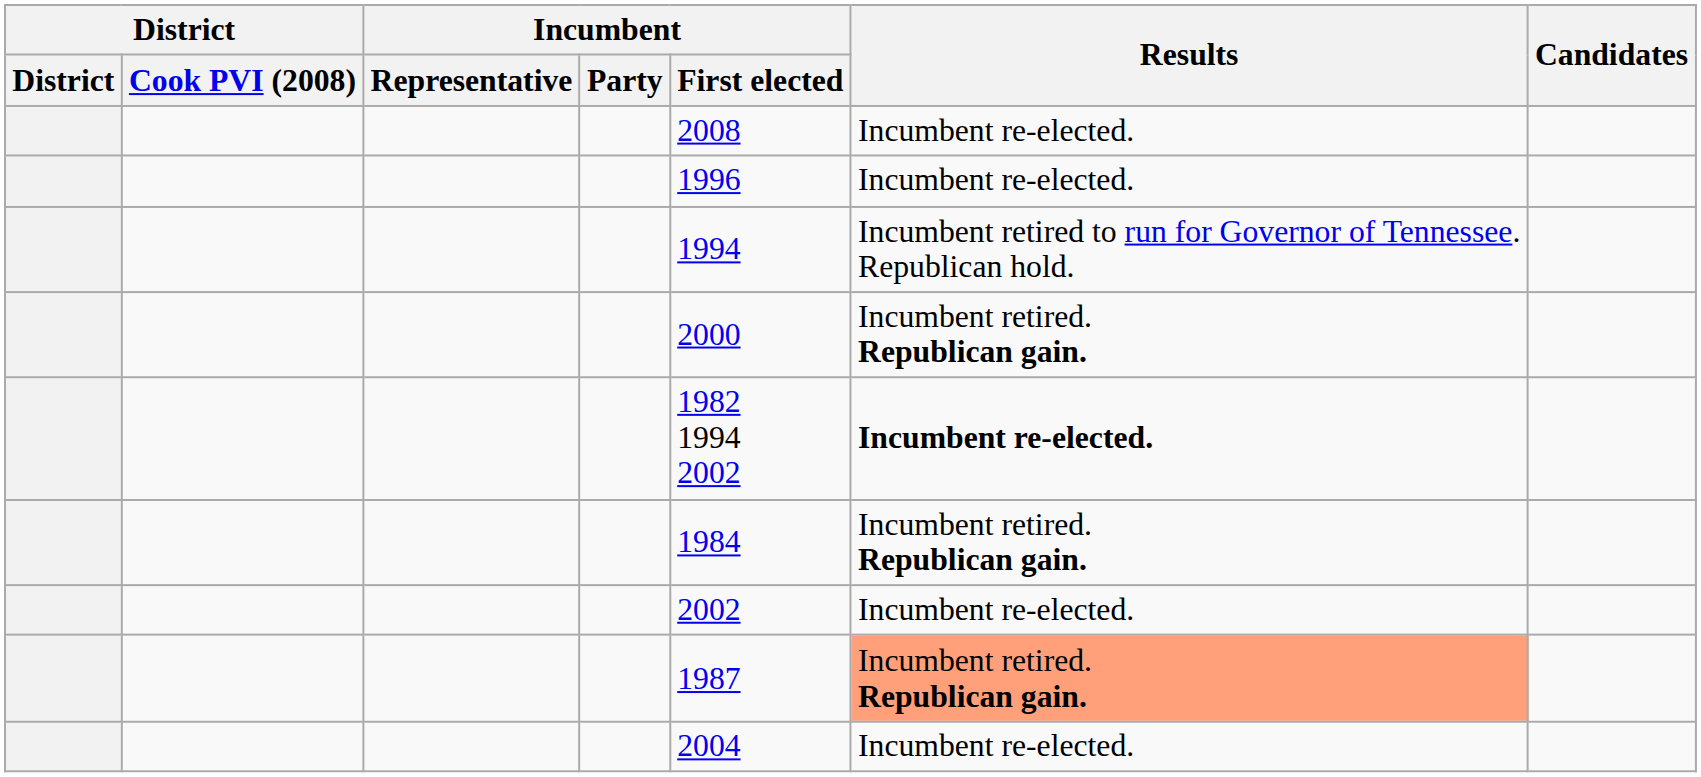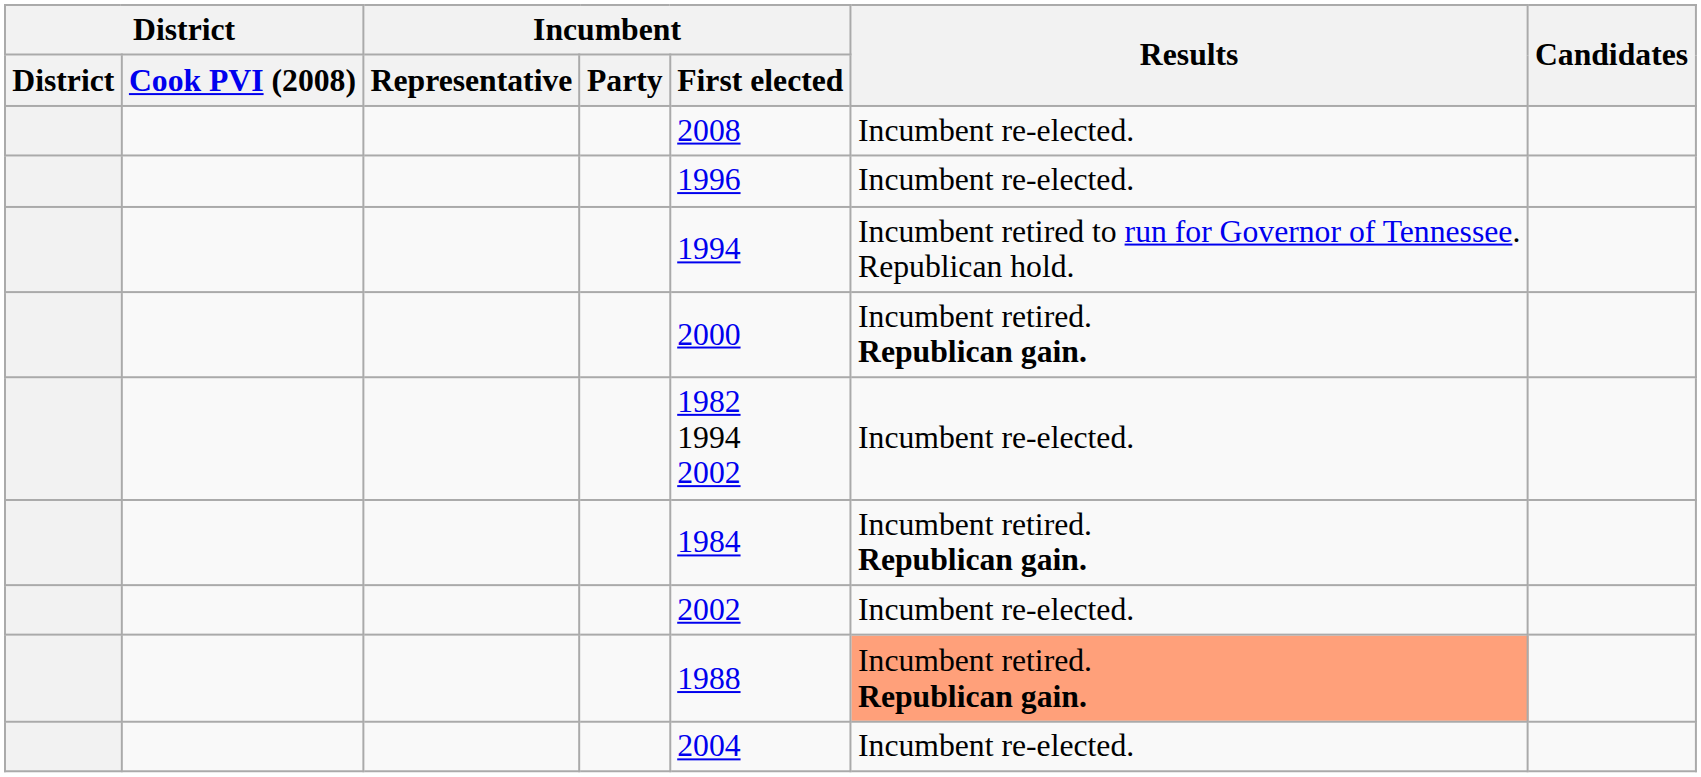row 7 | Results: bold -> normal
row 10 | Incumbent / First elected: 1987 -> 1988
